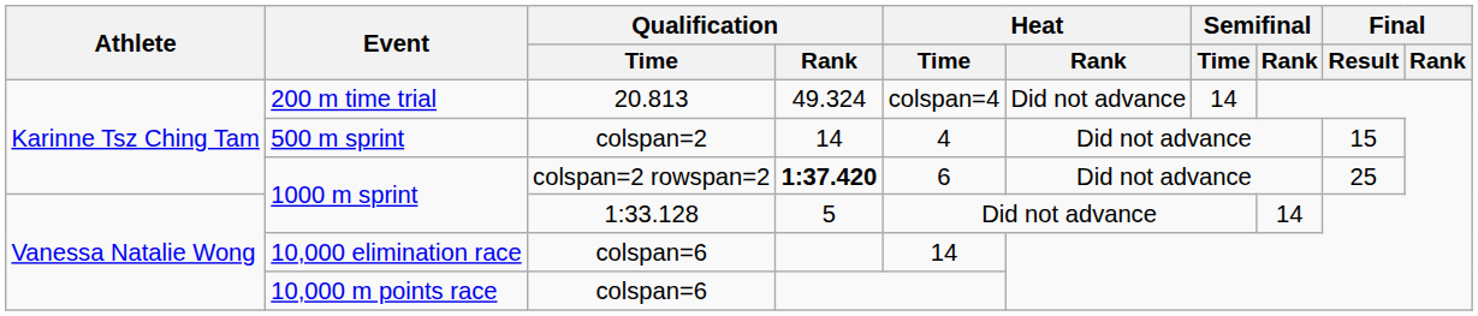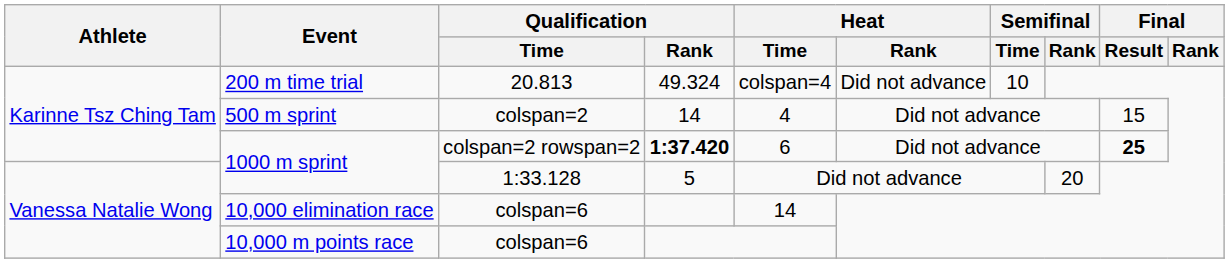200 m time trial | Semifinal / Time: 14 -> 10
1000 m sprint / colspan=2 rowspan=2 | Final / Result: normal -> bold
1000 m sprint / 1:33.128 | Semifinal / Rank: 14 -> 20
